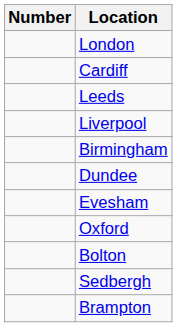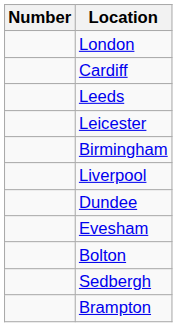+ row: Leicester
rows swapped: Birmingham <-> Liverpool
- row: Oxford
